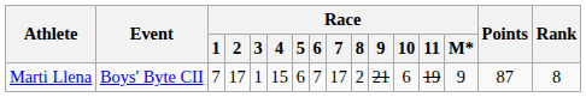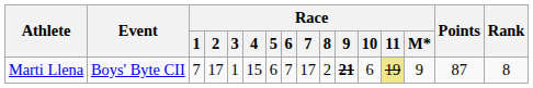Marti Llena | Race / 9: normal -> bold
Marti Llena | Race / 11: no background -> khaki background
